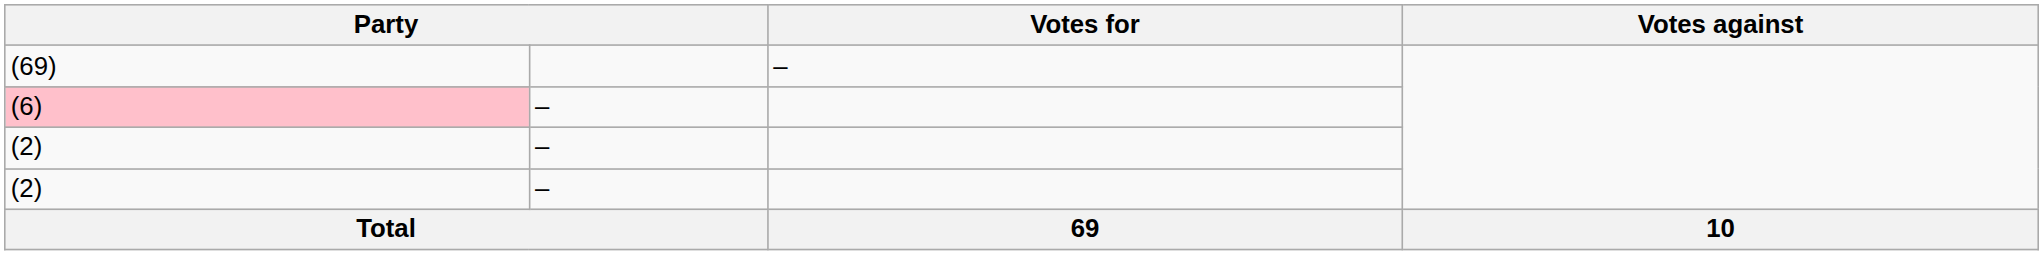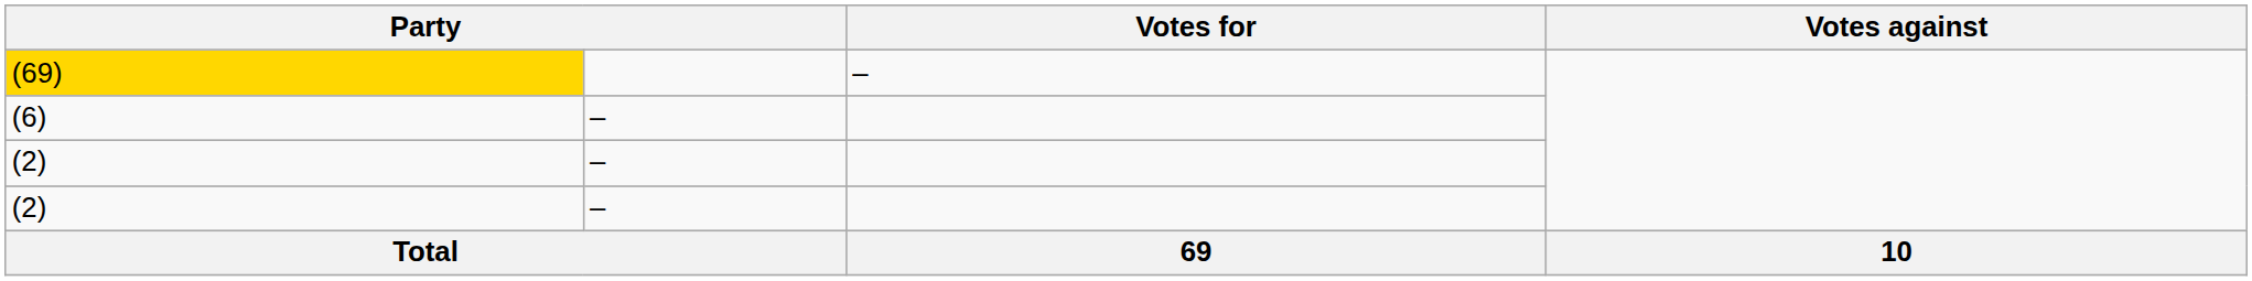(69) | column 1: no background -> gold background
(6) | column 1: pink background -> no background
